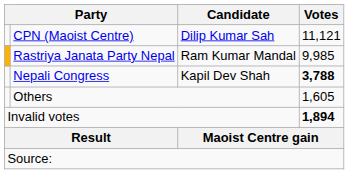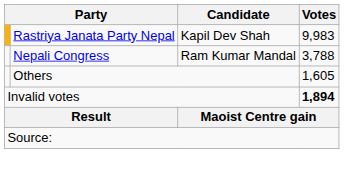- row: CPN (Maoist Centre) | Dilip Kumar Sah | 11,121
Rastriya Janata Party Nepal | Candidate: Ram Kumar Mandal -> Kapil Dev Shah
Rastriya Janata Party Nepal | Votes: 9,985 -> 9,983
Nepali Congress | Candidate: Kapil Dev Shah -> Ram Kumar Mandal
Nepali Congress | Votes: bold -> normal
